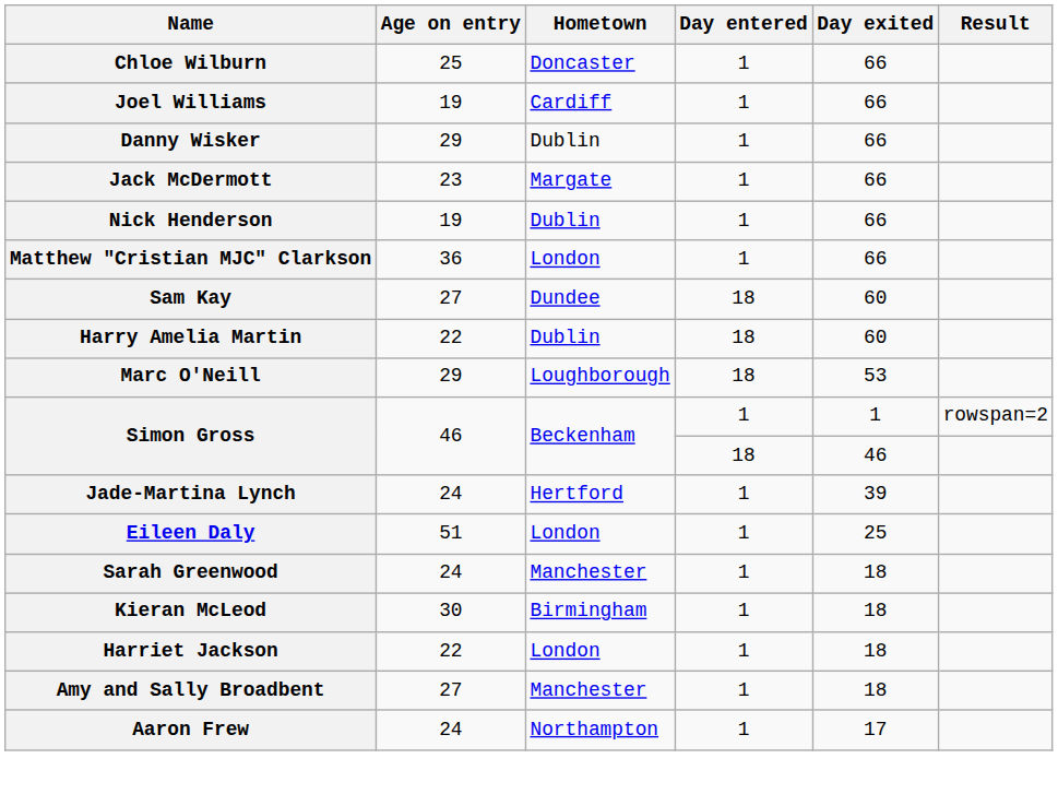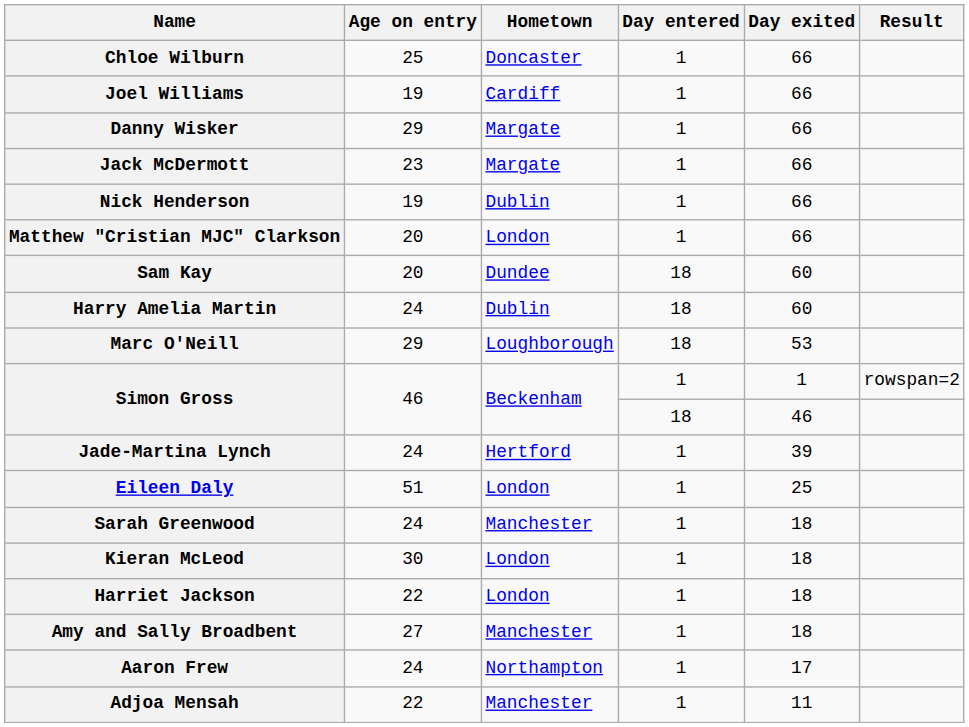Danny Wisker | Hometown: Dublin -> Margate
Matthew "Cristian MJC" Clarkson | Age on entry: 36 -> 20
Sam Kay | Age on entry: 27 -> 20
Harry Amelia Martin | Age on entry: 22 -> 24
Kieran McLeod | Hometown: Birmingham -> London
+ row: Adjoa Mensah | 22 | Manchester | 1 | 11
